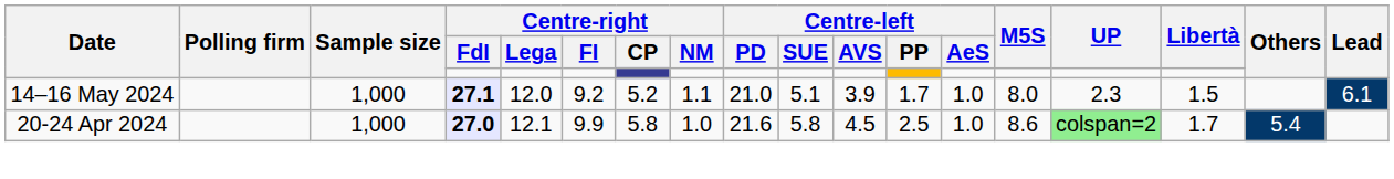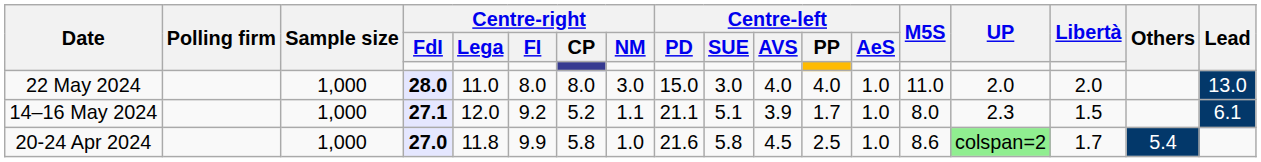+ row: 22 May 2024 | 1,000 | 28.0 | 11.0 | 8.0 | 8.0 | 3.0 | 15.0 | 3.0 | 4.0 | 4.0 | 1.0 | 11.0 | 2.0 | 2.0 | 13.0
14–16 May 2024 | Centre-left / PD: 21.0 -> 21.1
20-24 Apr 2024 | Centre-right / Lega: 12.1 -> 11.8
